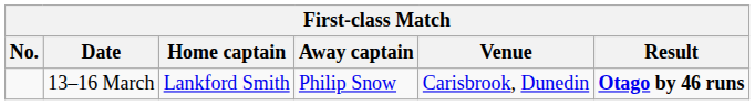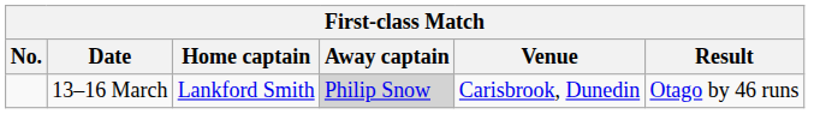13–16 March | Away captain: no background -> lightgrey background
13–16 March | Result: bold -> normal
